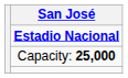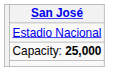Estadio Nacional | San José: bold -> normal
